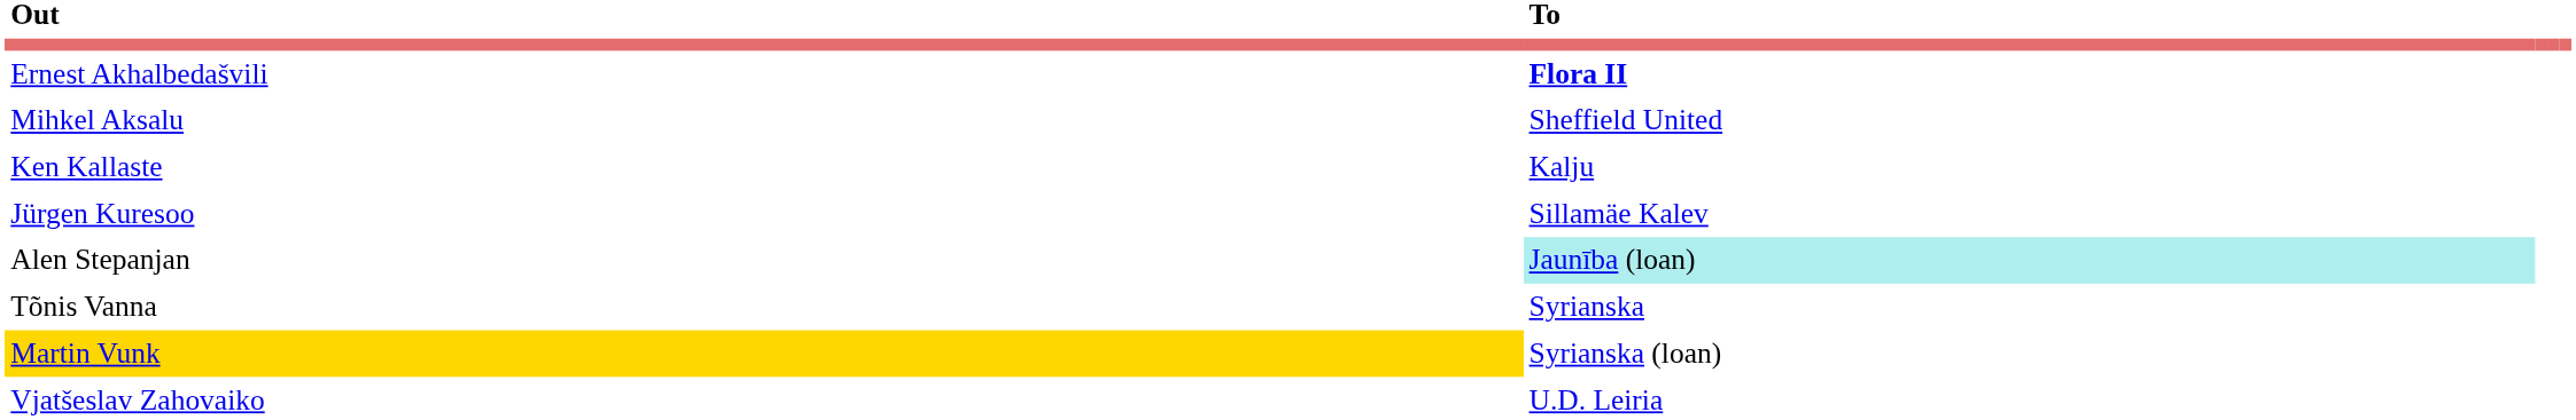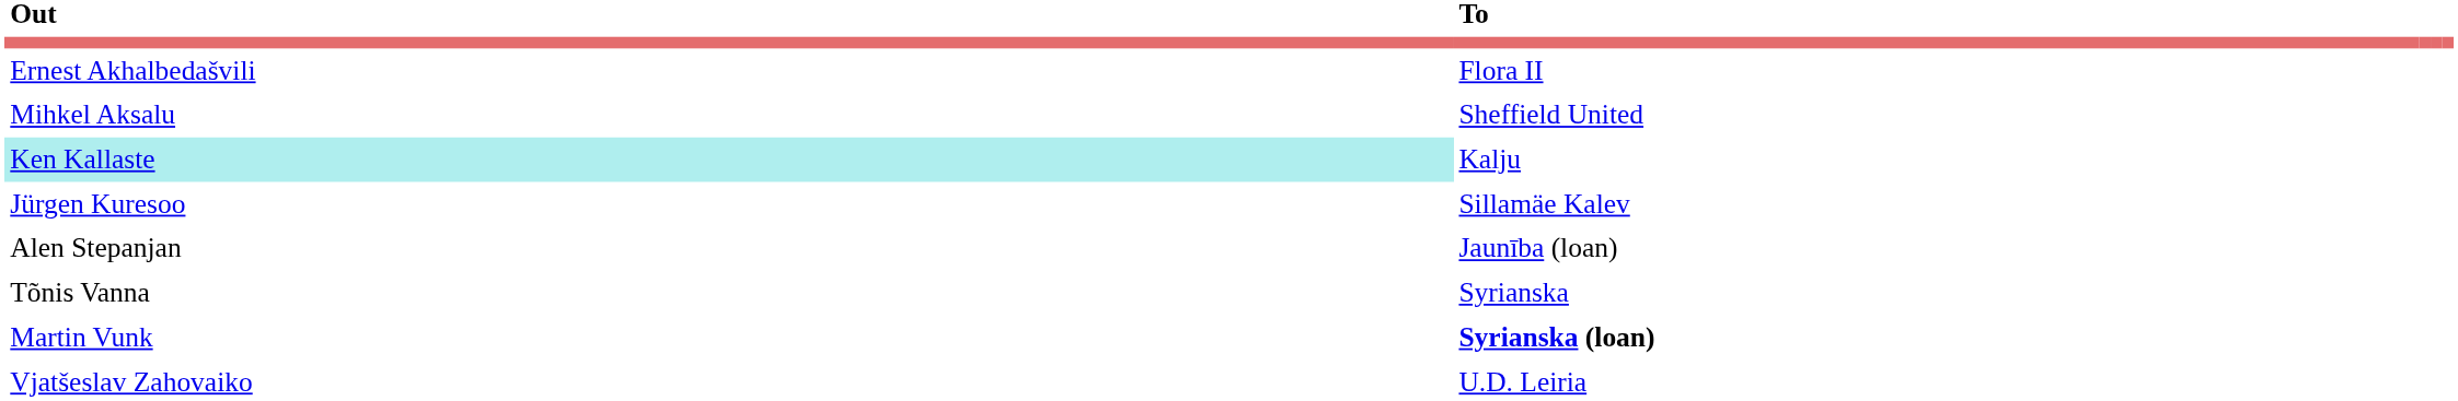Ernest Akhalbedašvili | To: bold -> normal
Ken Kallaste | Out: no background -> paleturquoise background
Alen Stepanjan | To: paleturquoise background -> no background
Martin Vunk | Out: gold background -> no background
Martin Vunk | To: normal -> bold
